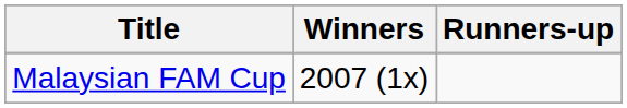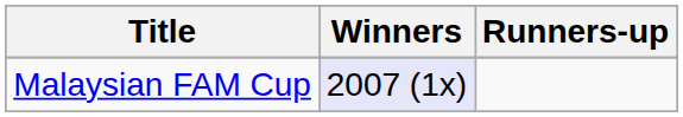Malaysian FAM Cup | Winners: no background -> lavender background
